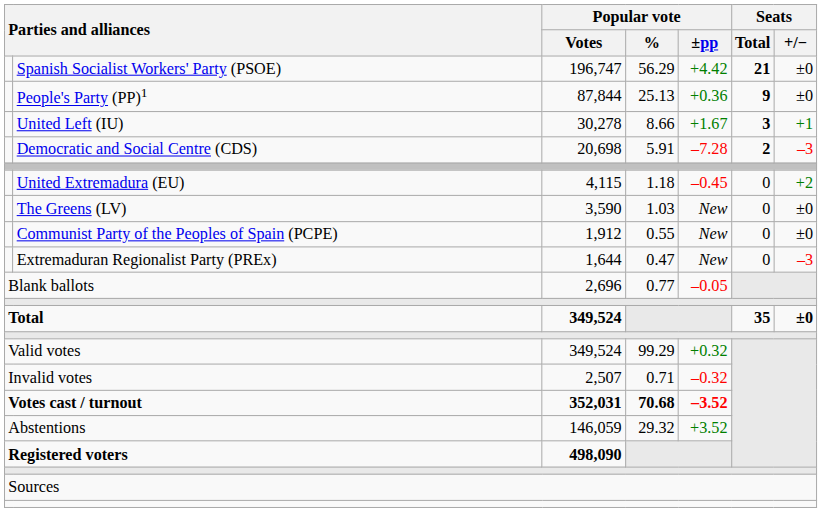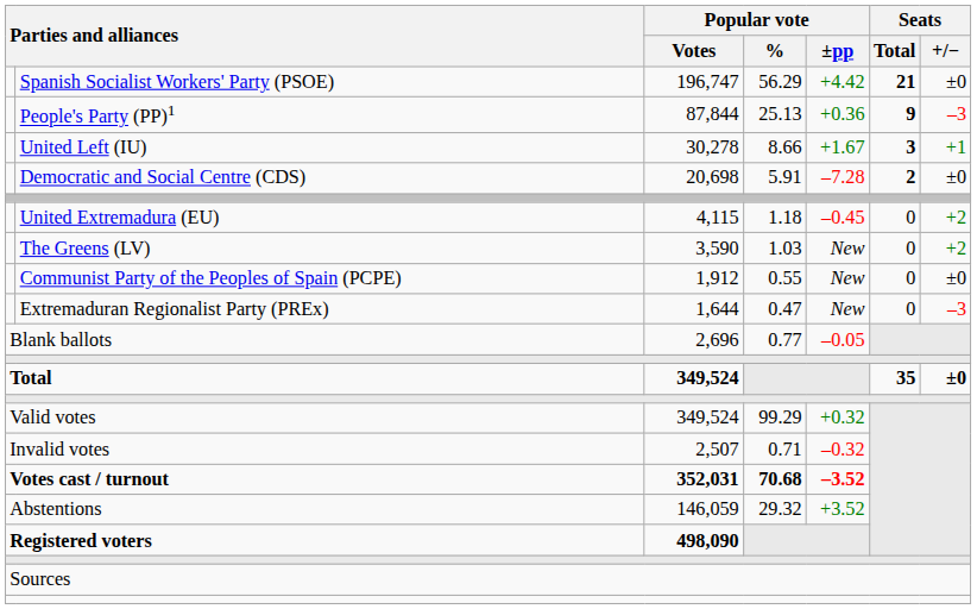People's Party (PP)1 | Seats / +/−: ±0 -> –3
Democratic and Social Centre (CDS) | Seats / +/−: –3 -> ±0
The Greens (LV) | Seats / +/−: ±0 -> +2
